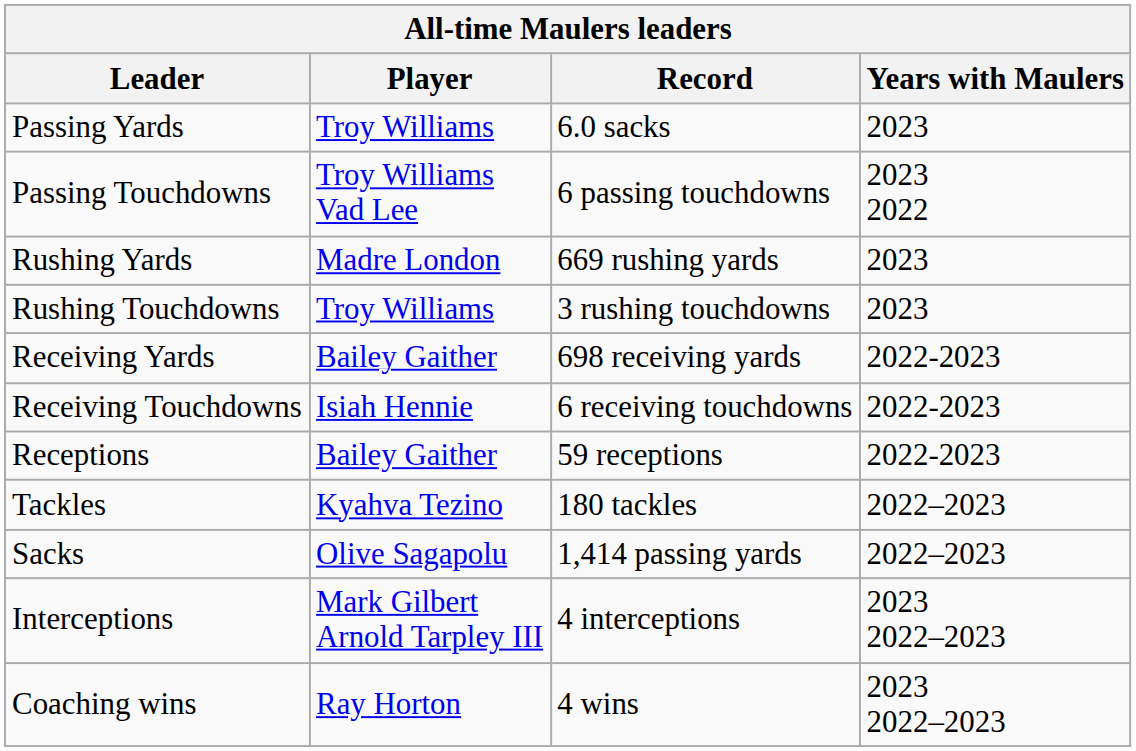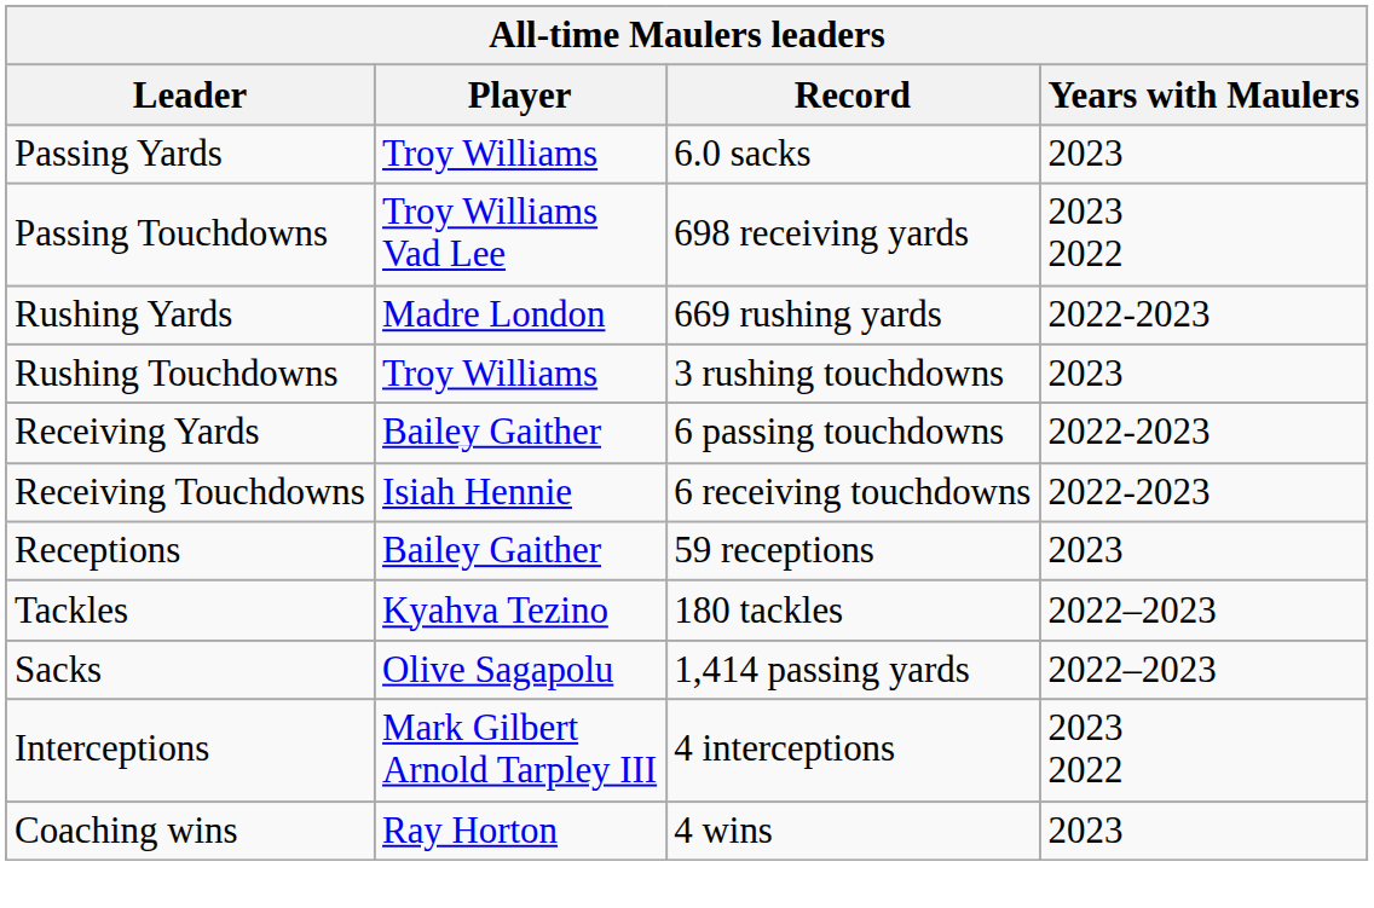Passing Touchdowns | Record: 6 passing touchdowns -> 698 receiving yards
Rushing Yards | Years with Maulers: 2023 -> 2022-2023
Receiving Yards | Record: 698 receiving yards -> 6 passing touchdowns
Receptions | Years with Maulers: 2022-2023 -> 2023
Interceptions | Years with Maulers: 2023 2022–2023 -> 2023 2022
Coaching wins | Years with Maulers: 2023 2022–2023 -> 2023
